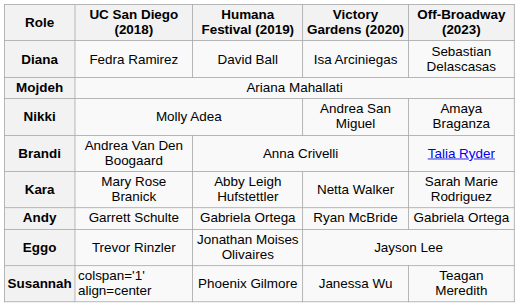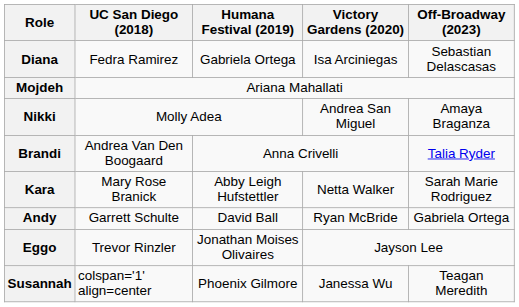Diana | Humana Festival (2019): David Ball -> Gabriela Ortega
Andy | Humana Festival (2019): Gabriela Ortega -> David Ball
